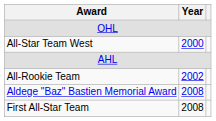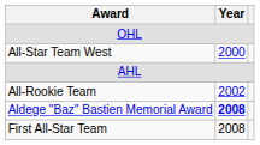Aldege "Baz" Bastien Memorial Award | Year: normal -> bold
